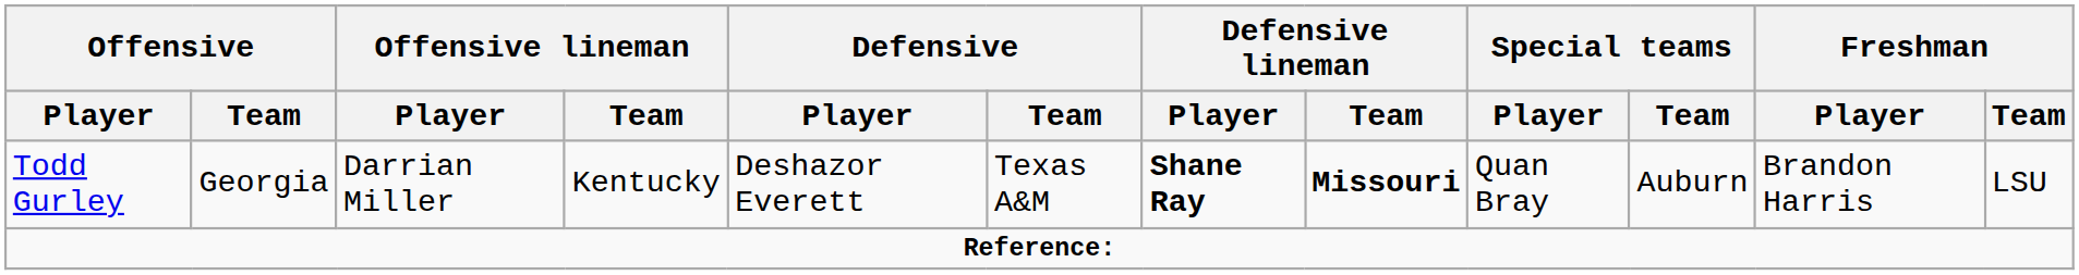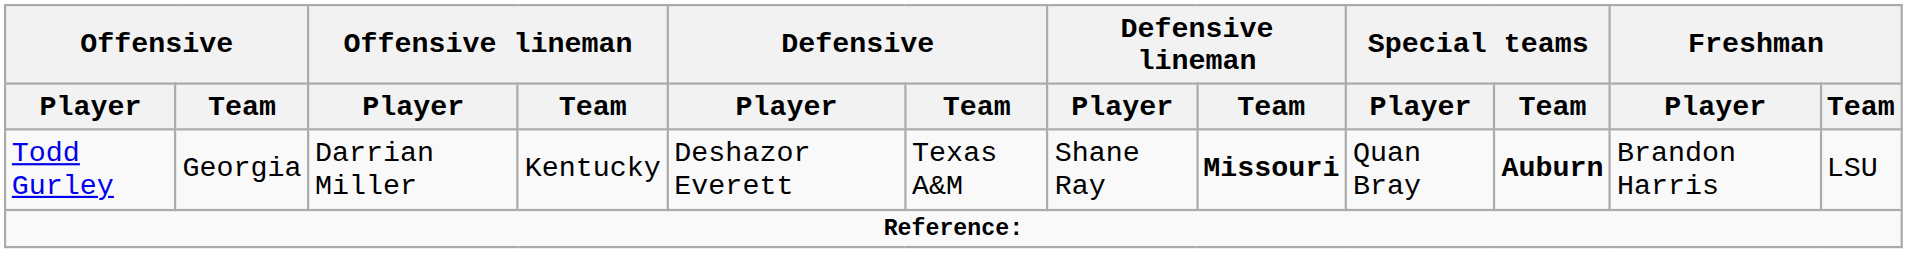Todd Gurley | Defensive lineman / Player: bold -> normal
Todd Gurley | Special teams / Team: normal -> bold
